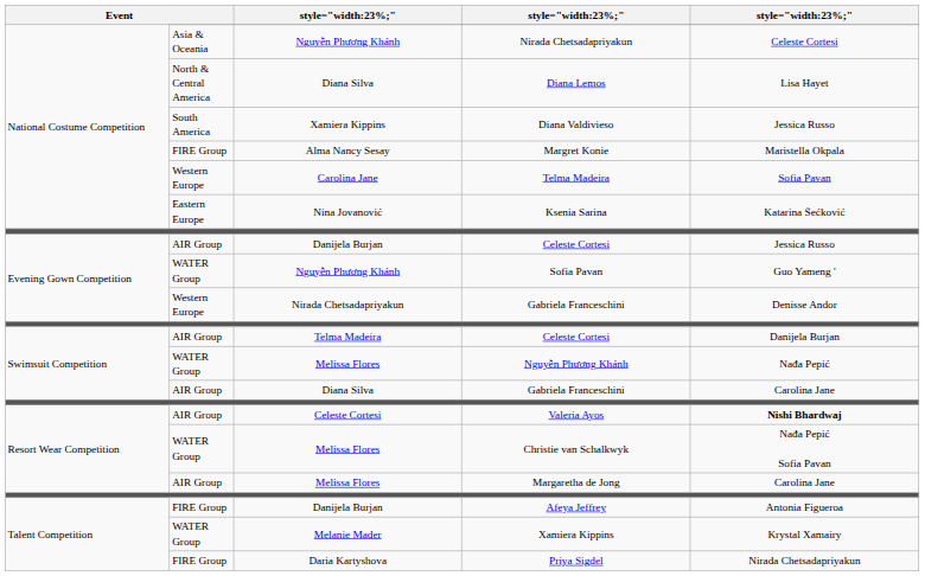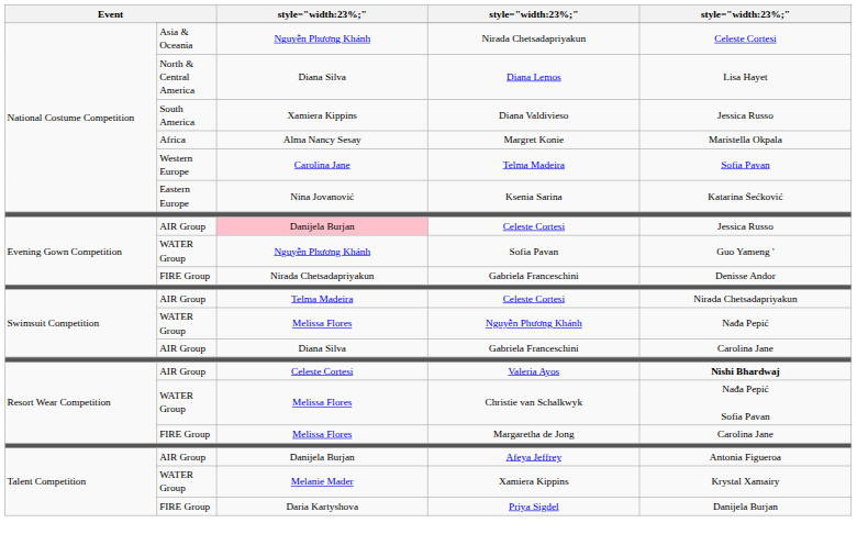Margret Konie | column 2: FIRE Group -> Africa
Evening Gown Competition / Celeste Cortesi | column 3: no background -> pink background
Evening Gown Competition / Gabriela Franceschini | column 2: Western Europe -> FIRE Group
Swimsuit Competition / Celeste Cortesi | column 5: Danijela Burjan -> Nirada Chetsadapriyakun
Margaretha de Jong | column 2: AIR Group -> FIRE Group
Afeya Jeffrey | column 2: FIRE Group -> AIR Group
Priya Sigdel | column 5: Nirada Chetsadapriyakun -> Danijela Burjan
